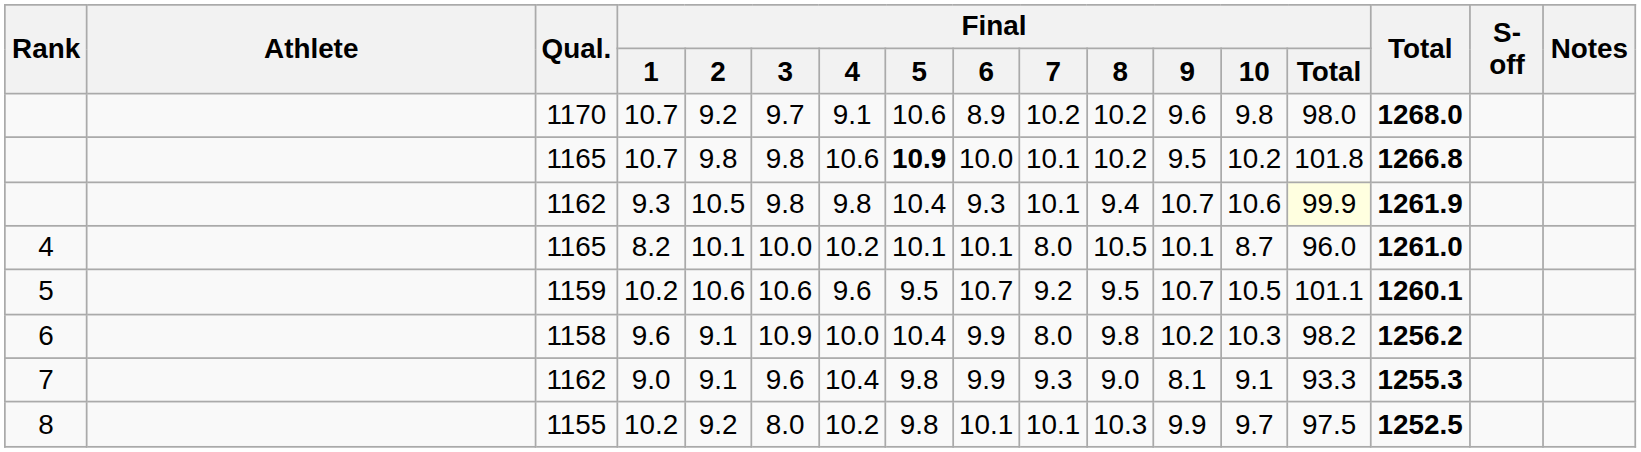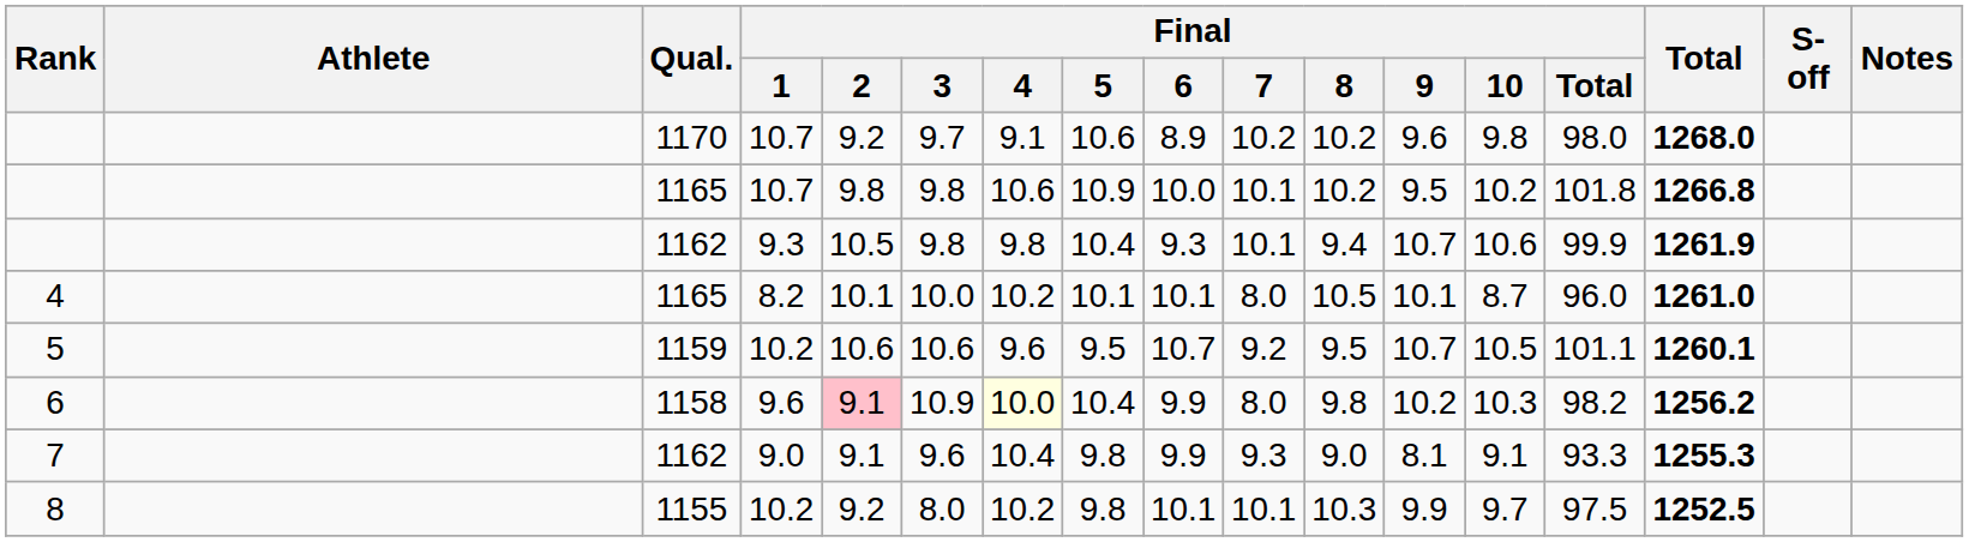row 4 | Final / 5: bold -> normal
row 5 | Final / Total: lightyellow background -> no background
row 8 | Final / 2: no background -> pink background
row 8 | Final / 4: no background -> lightyellow background
